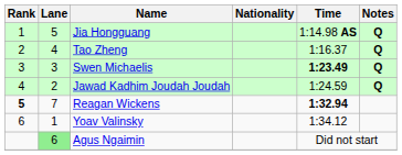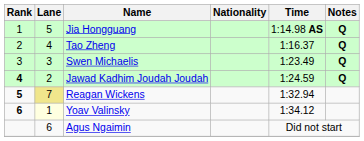Swen Michaelis | Time: bold -> normal
Jawad Kadhim Joudah Joudah | Rank: normal -> bold
Reagan Wickens | Lane: no background -> khaki background
Reagan Wickens | Time: bold -> normal
Yoav Valinsky | Rank: normal -> bold
Yoav Valinsky | Lane: no background -> lightyellow background
Agus Ngaimin | Lane: lightgreen background -> no background
